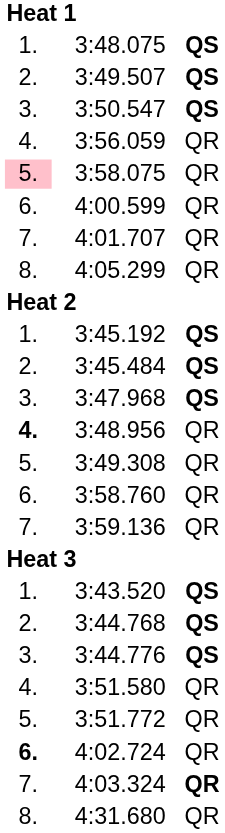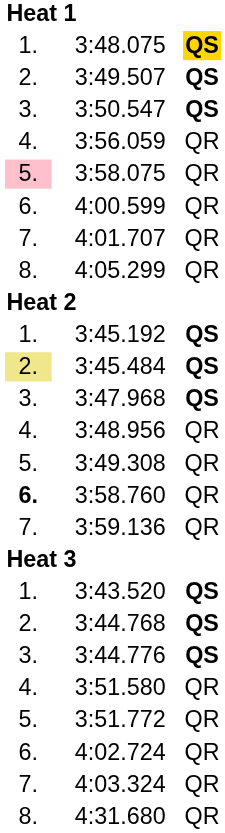3:48.075 | column 3: no background -> gold background
3:45.484 | column 1: no background -> khaki background
3:48.956 | column 1: bold -> normal
3:58.760 | column 1: normal -> bold
4:02.724 | column 1: bold -> normal
4:03.324 | column 3: bold -> normal
